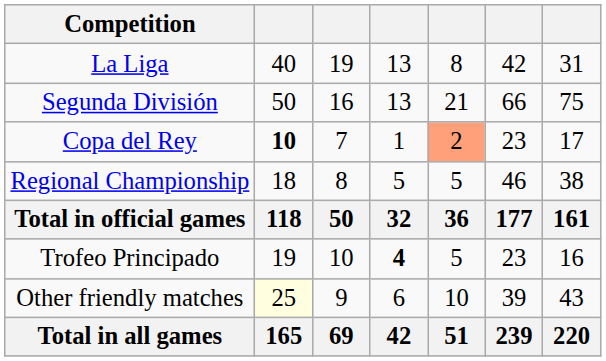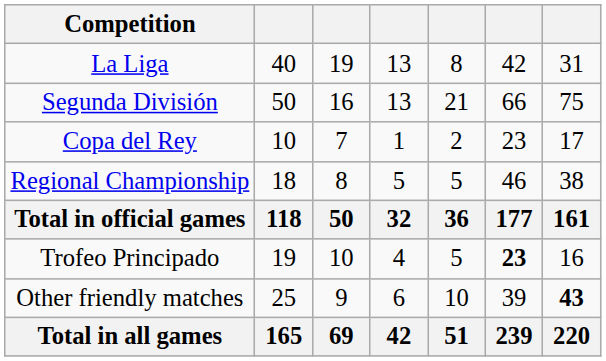Copa del Rey | column 2: bold -> normal
Copa del Rey | column 5: lightsalmon background -> no background
Trofeo Principado | column 4: bold -> normal
Trofeo Principado | column 6: normal -> bold
Other friendly matches | column 2: lightyellow background -> no background
Other friendly matches | column 7: normal -> bold
